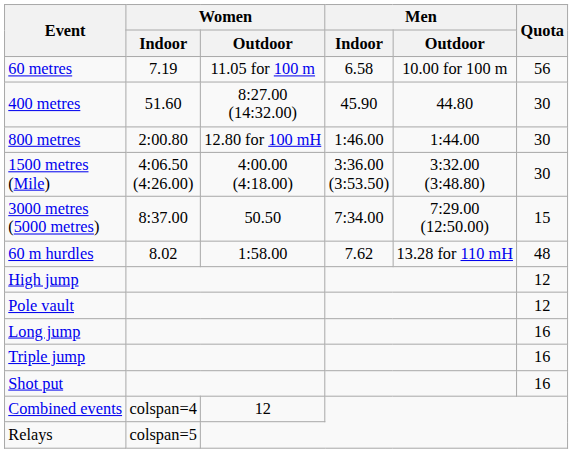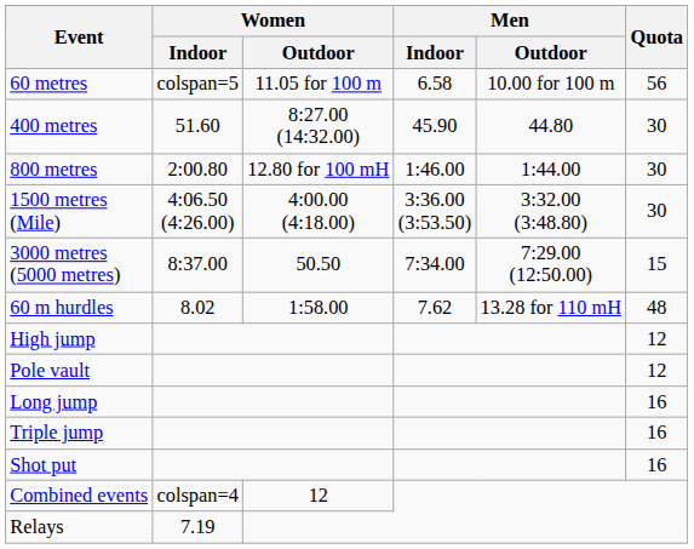60 metres | Women / Indoor: 7.19 -> colspan=5
Relays | Women / Indoor: colspan=5 -> 7.19
